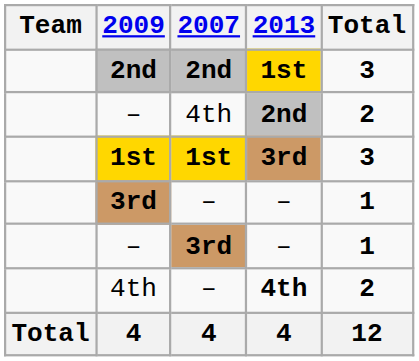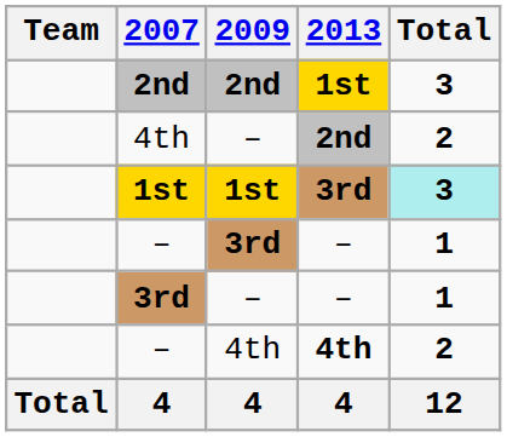columns swapped: 2007 <-> 2009
row 4 | Total: no background -> paleturquoise background
